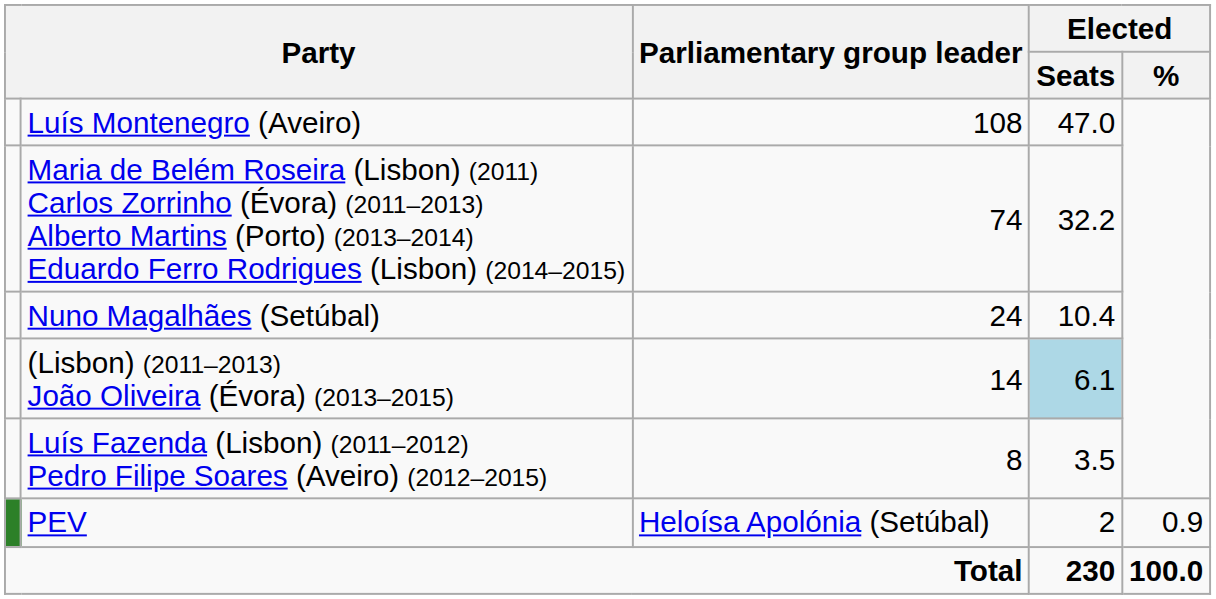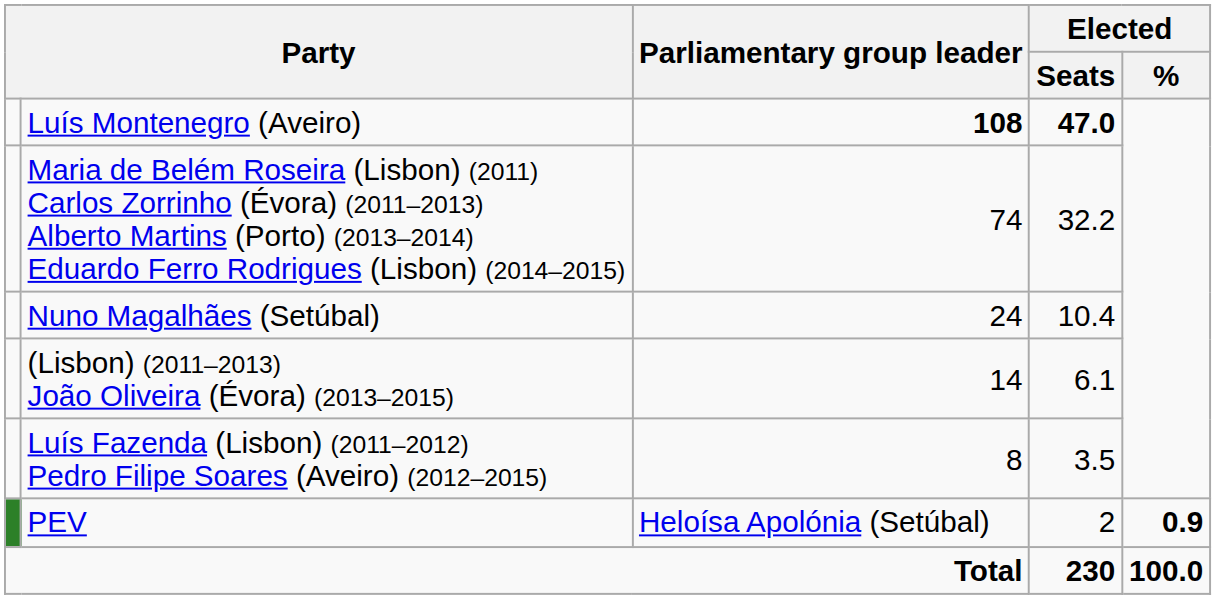Luís Montenegro (Aveiro) | Parliamentary group leader: normal -> bold
Luís Montenegro (Aveiro) | Elected / Seats: normal -> bold
(Lisbon) (2011–2013) João Oliveira (Évora) (2013–2015) | Elected / Seats: lightblue background -> no background
PEV | Elected / %: normal -> bold
